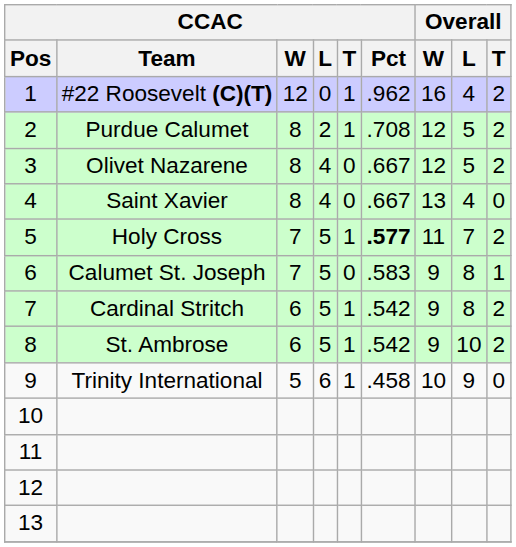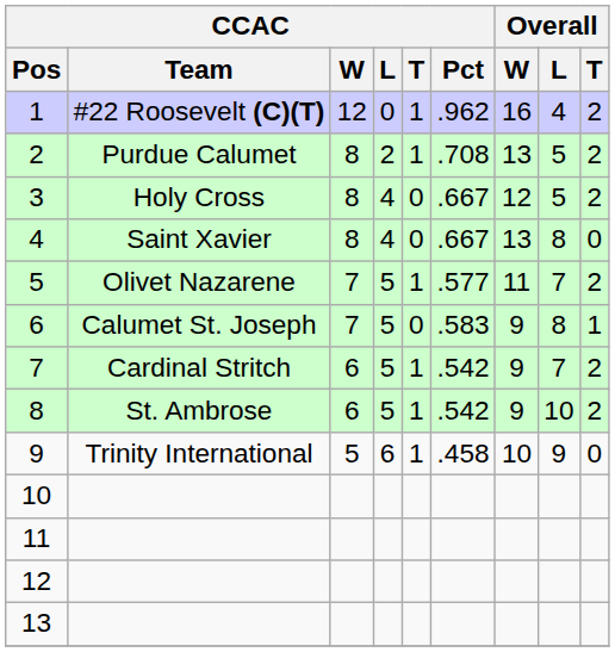row 4 | Overall / W: 12 -> 13
row 5 | CCAC / Team: Olivet Nazarene -> Holy Cross
row 6 | Overall / L: 4 -> 8
row 7 | CCAC / Team: Holy Cross -> Olivet Nazarene
row 7 | CCAC / Pct: bold -> normal
row 9 | Overall / L: 8 -> 7
